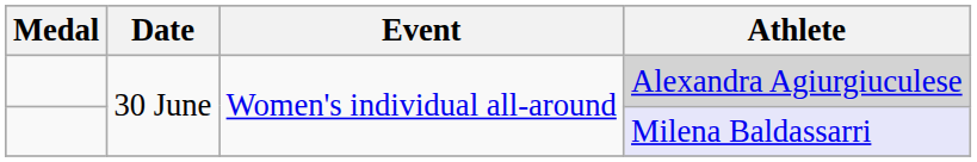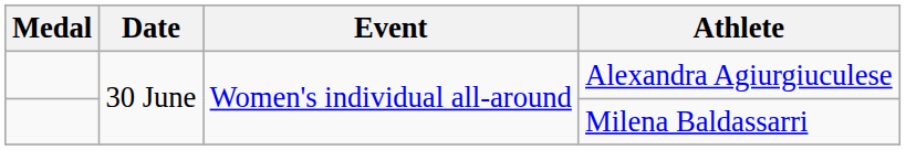row 2 | Athlete: lightgrey background -> no background
row 3 | Athlete: lavender background -> no background
